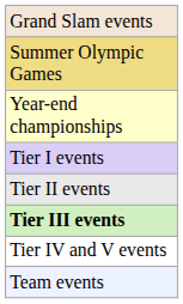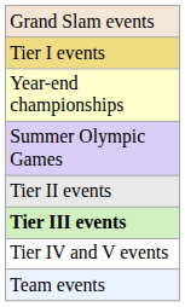row 2 | column 1: Summer Olympic Games -> Tier I events
row 4 | column 1: Tier I events -> Summer Olympic Games
